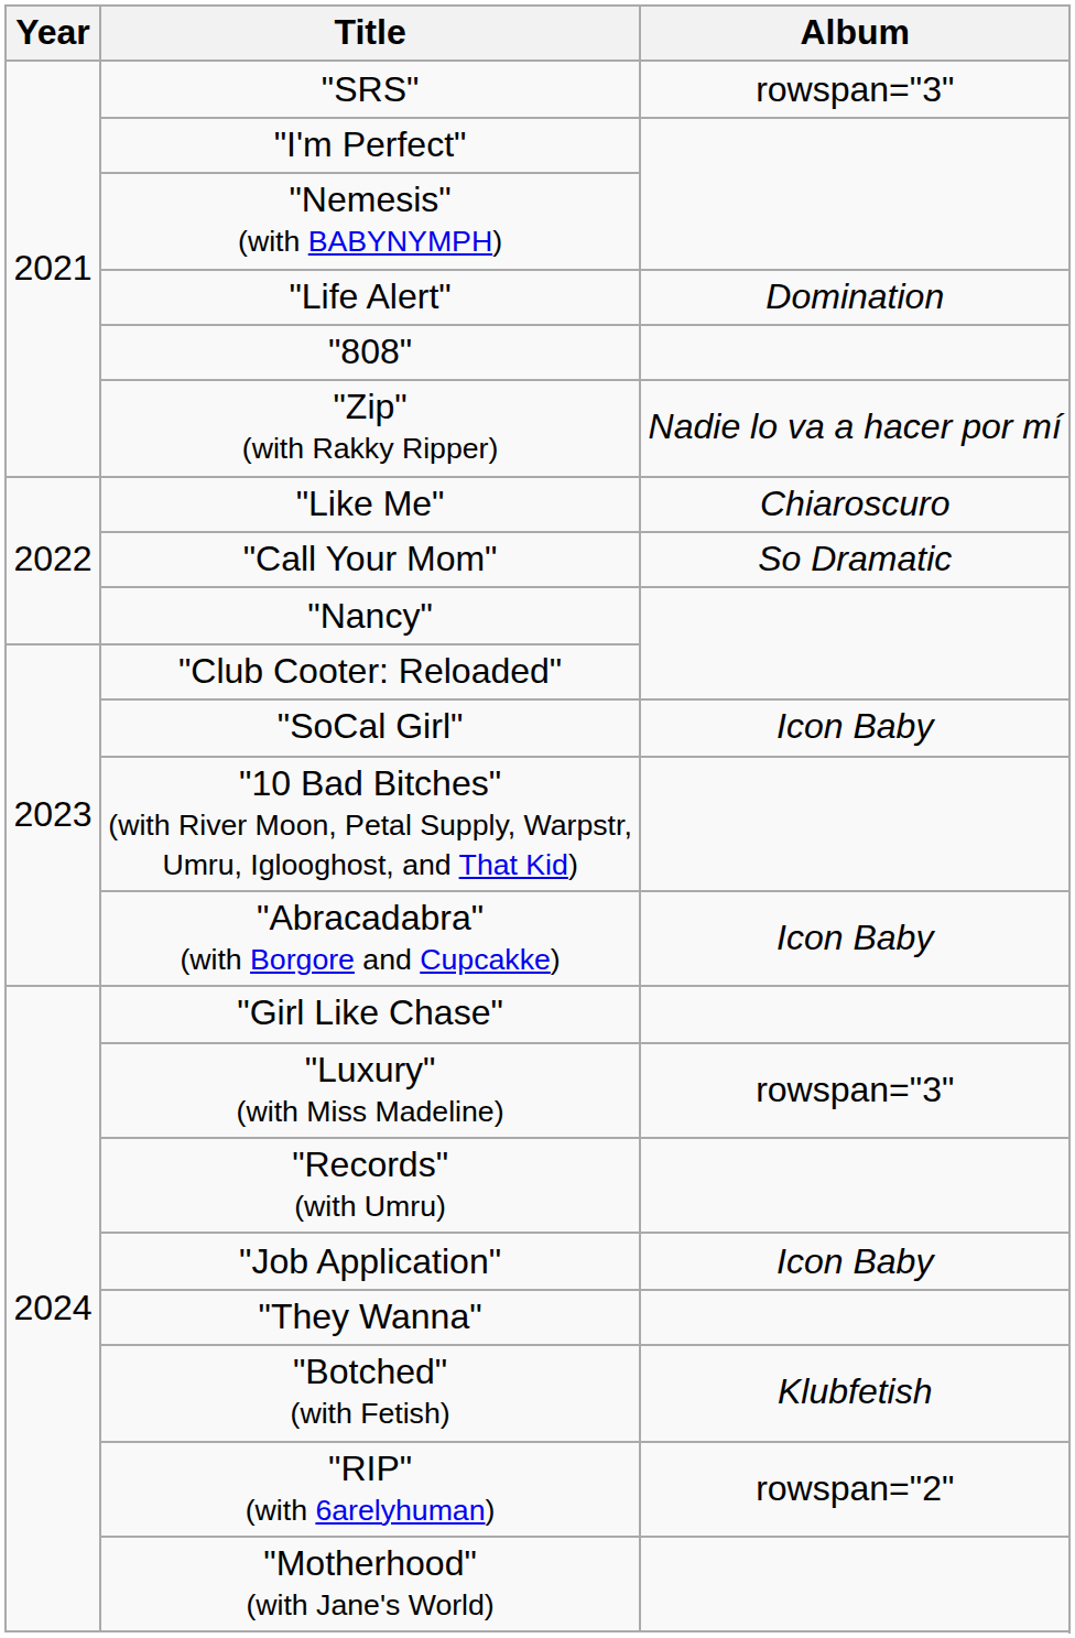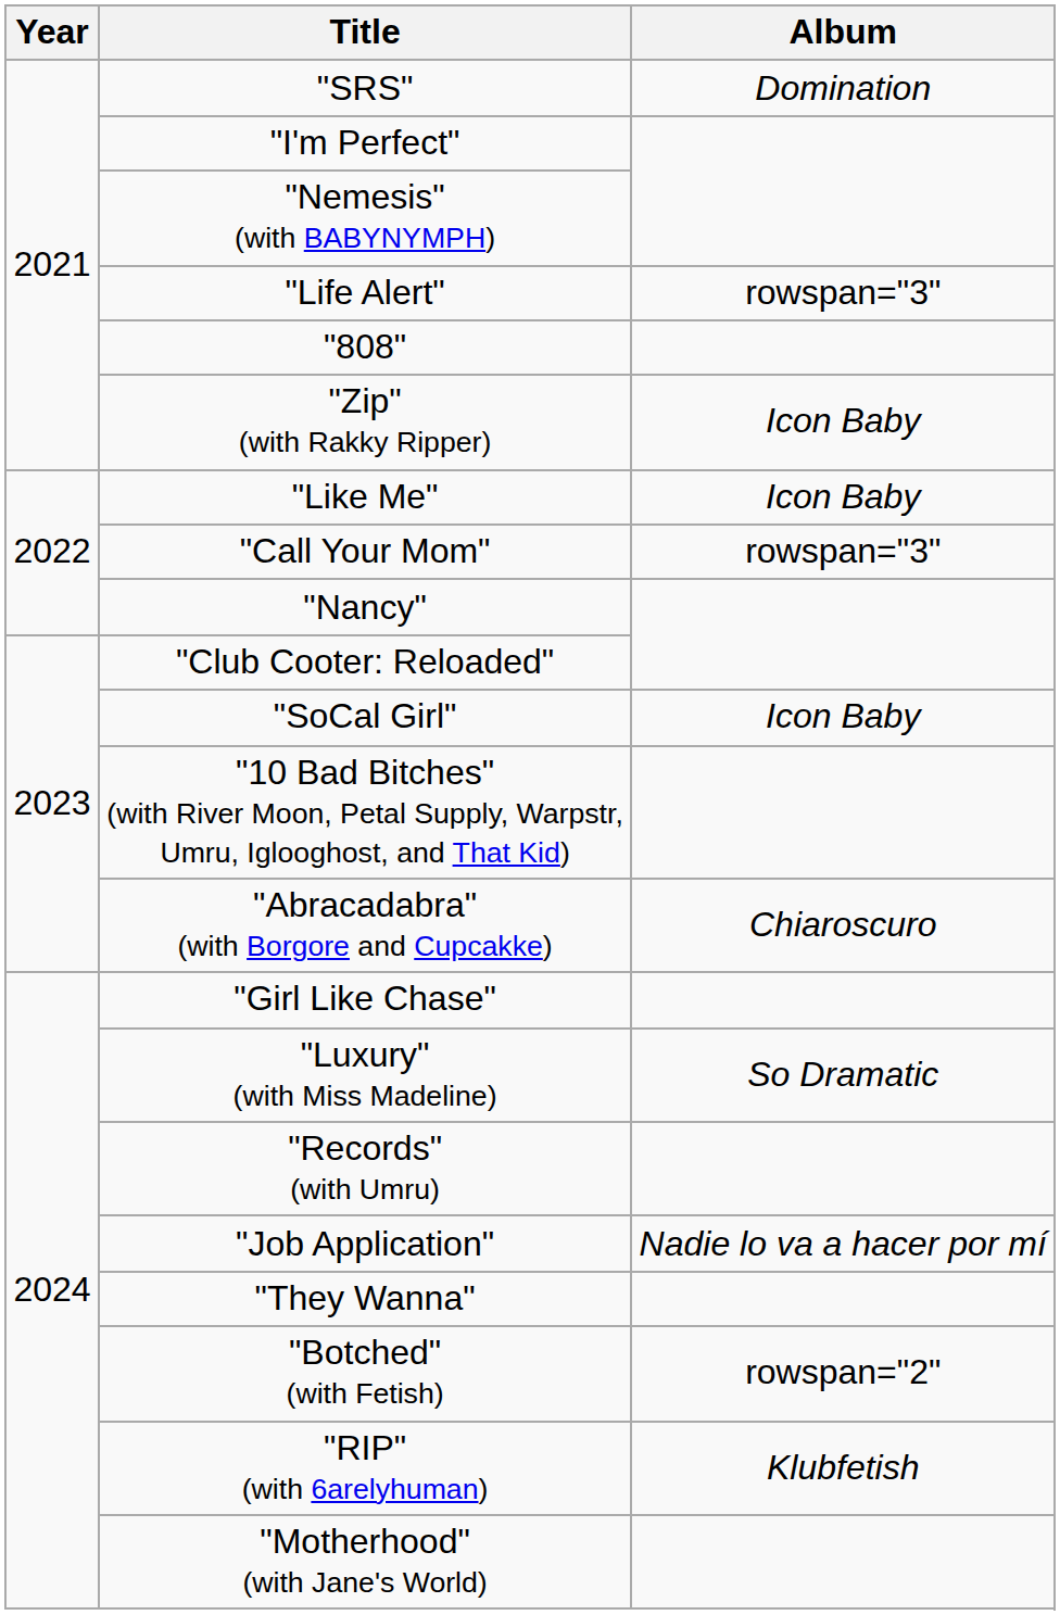"SRS" | Album: rowspan="3" -> Domination
"Life Alert" | Album: Domination -> rowspan="3"
"Zip" (with Rakky Ripper) | Album: Nadie lo va a hacer por mí -> Icon Baby
"Like Me" | Album: Chiaroscuro -> Icon Baby
"Call Your Mom" | Album: So Dramatic -> rowspan="3"
"Abracadabra" (with Borgore and Cupcakke) | Album: Icon Baby -> Chiaroscuro
"Luxury" (with Miss Madeline) | Album: rowspan="3" -> So Dramatic
"Job Application" | Album: Icon Baby -> Nadie lo va a hacer por mí
"Botched" (with Fetish) | Album: Klubfetish -> rowspan="2"
"RIP" (with 6arelyhuman) | Album: rowspan="2" -> Klubfetish
